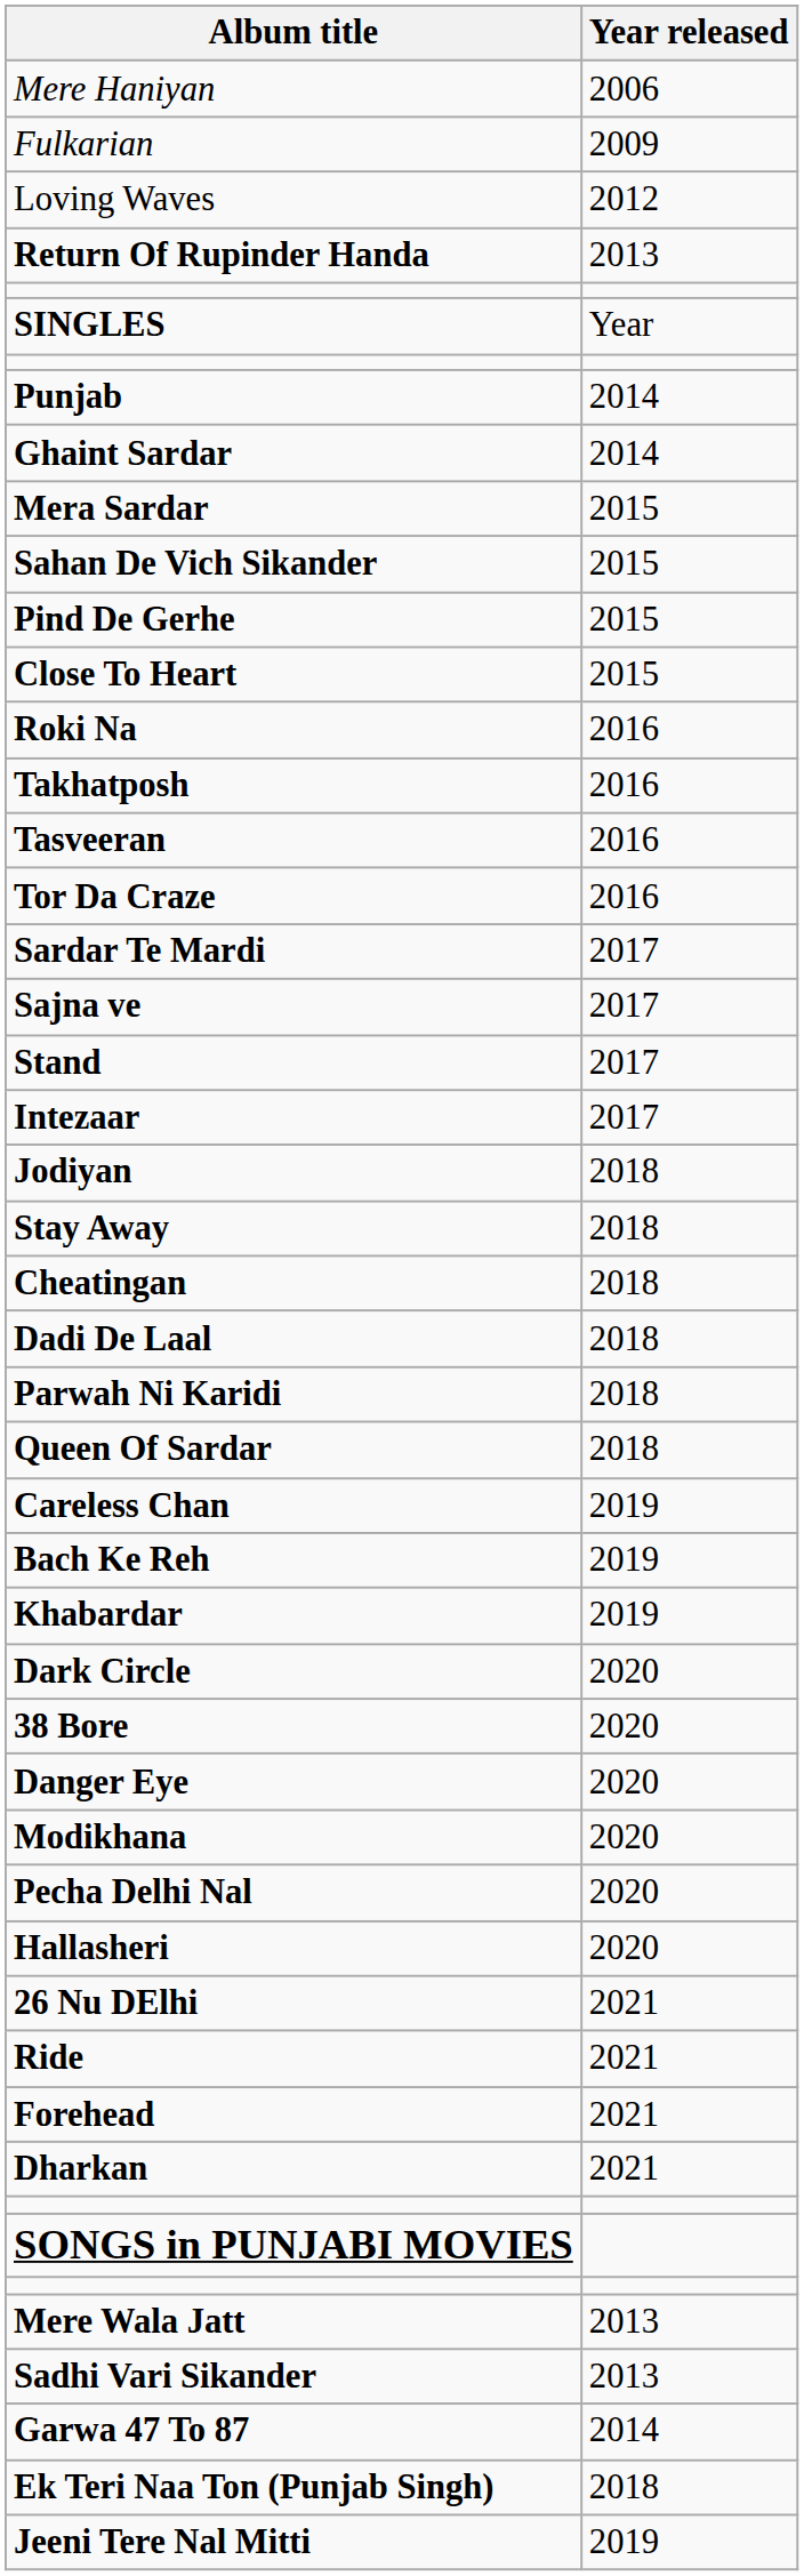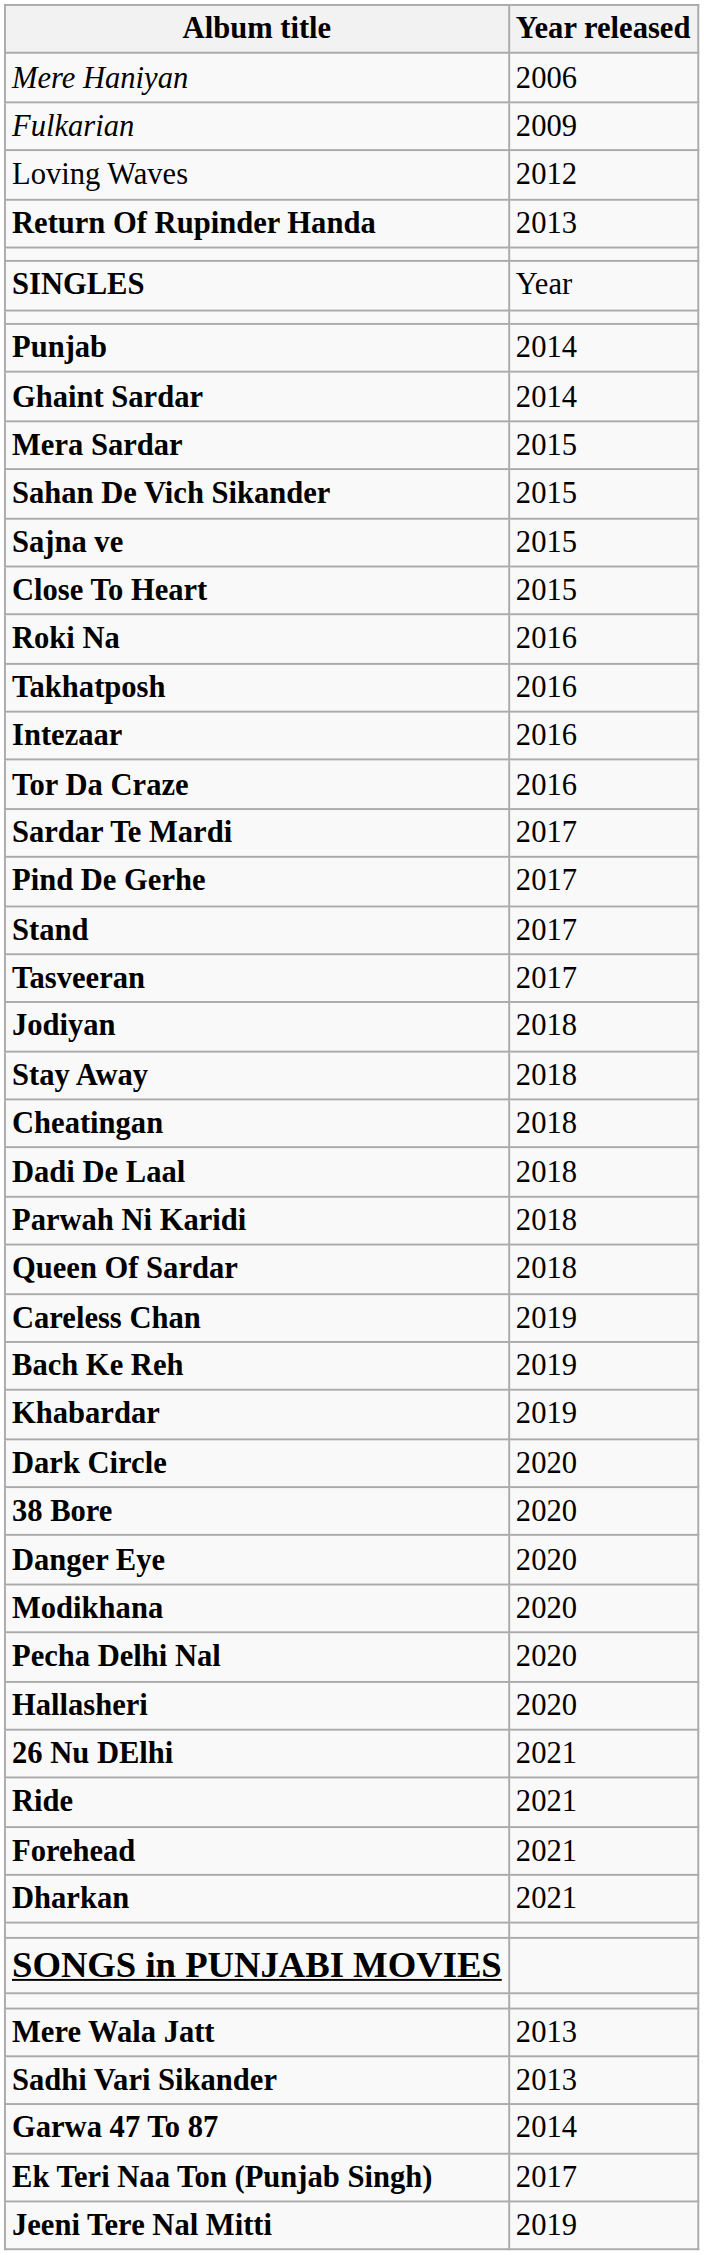row 13 | Album title: Pind De Gerhe -> Sajna ve
row 17 | Album title: Tasveeran -> Intezaar
row 20 | Album title: Sajna ve -> Pind De Gerhe
row 22 | Album title: Intezaar -> Tasveeran
row 48 | Year released: 2018 -> 2017
